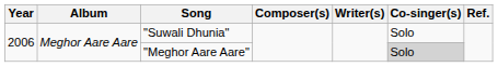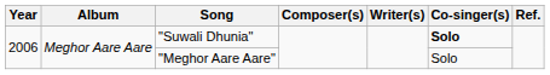"Suwali Dhunia" | Co-singer(s): normal -> bold
"Meghor Aare Aare" | Co-singer(s): lightgrey background -> no background
